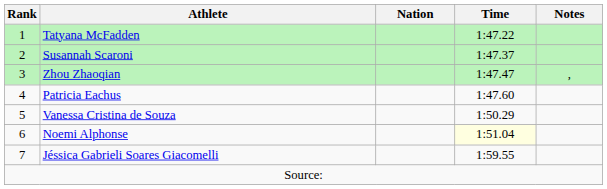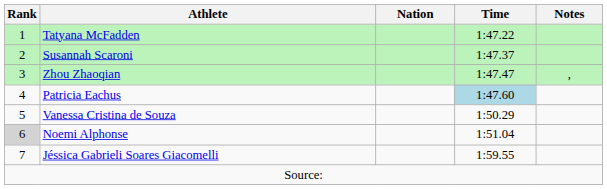Patricia Eachus | Time: no background -> lightblue background
Noemi Alphonse | Rank: no background -> lightgrey background
Noemi Alphonse | Time: lightyellow background -> no background
